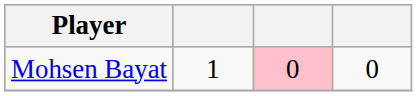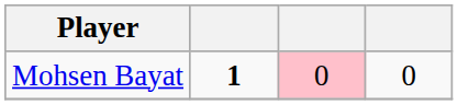Mohsen Bayat | column 2: normal -> bold
